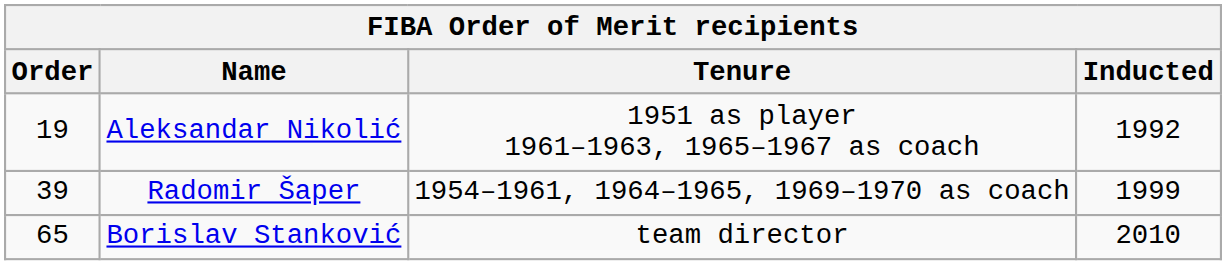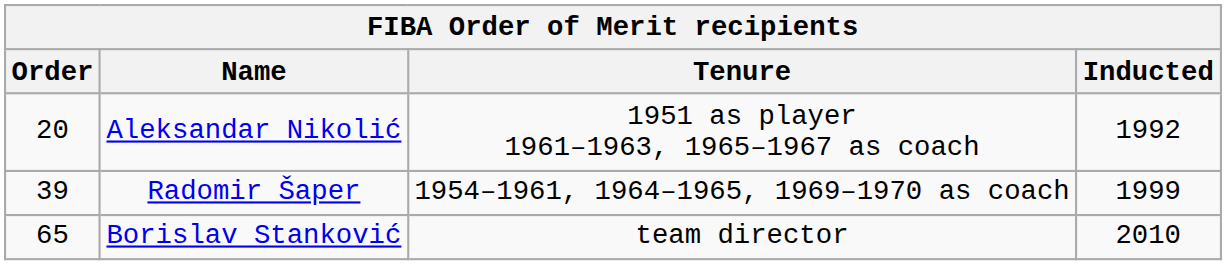Aleksandar Nikolić | Order: 19 -> 20
